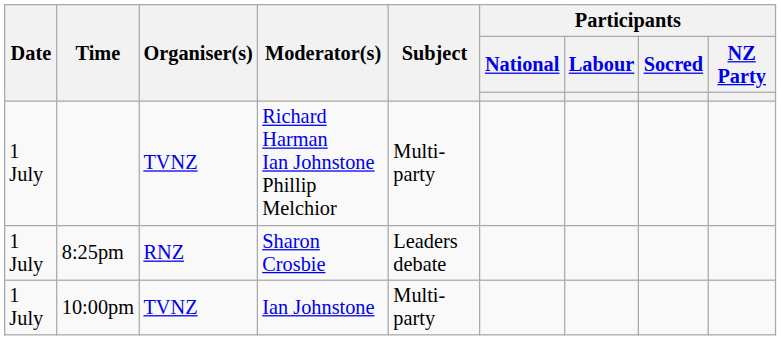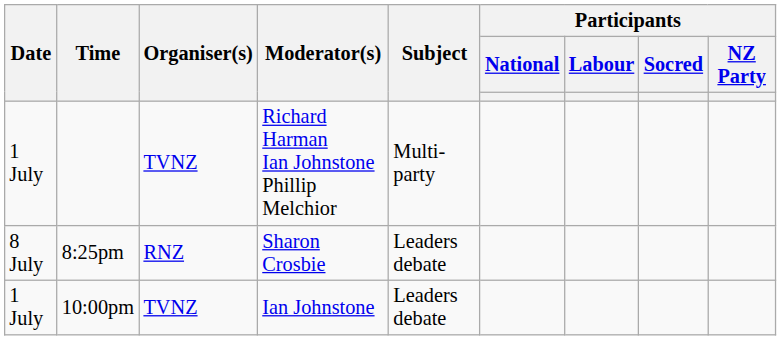8:25pm | Date: 1 July -> 8 July
10:00pm | Subject: Multi-party -> Leaders debate
